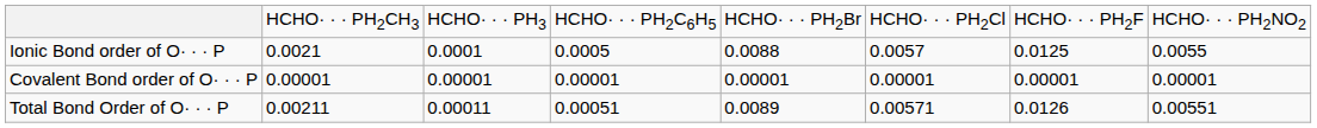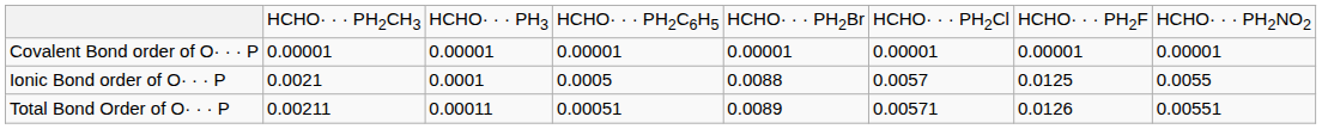rows swapped: Covalent Bond order of O· · · P <-> Ionic Bond order of O· · · P
